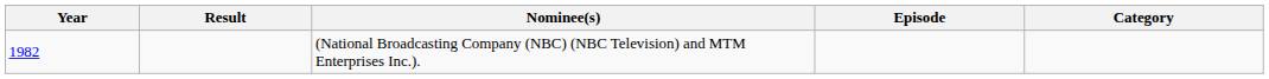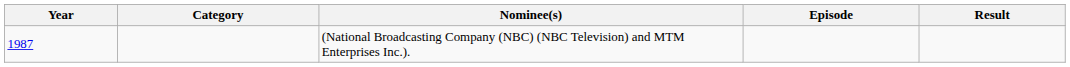columns swapped: Category <-> Result
row 2 | Year: 1982 -> 1987
